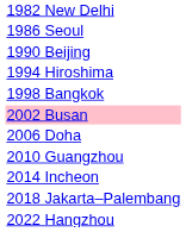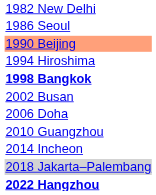1990 Beijing | column 1: no background -> lightsalmon background
1998 Bangkok | column 1: normal -> bold
2002 Busan | column 1: pink background -> no background
2018 Jakarta–Palembang | column 1: no background -> lightgrey background
2022 Hangzhou | column 1: normal -> bold
